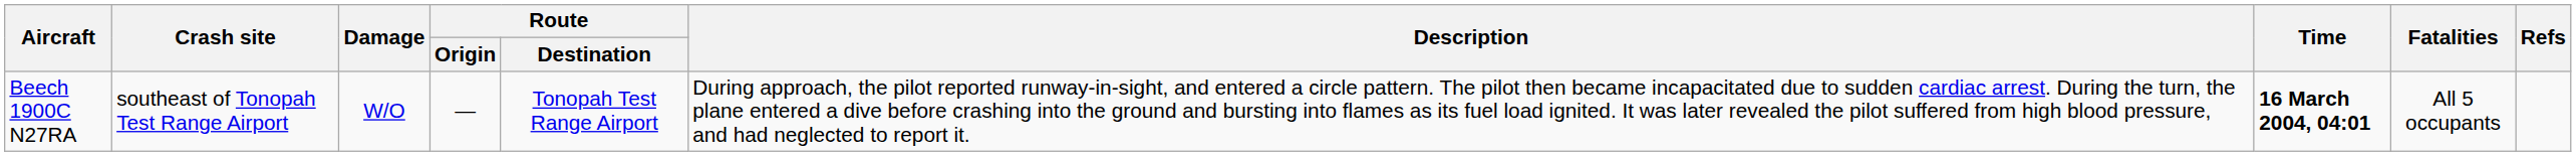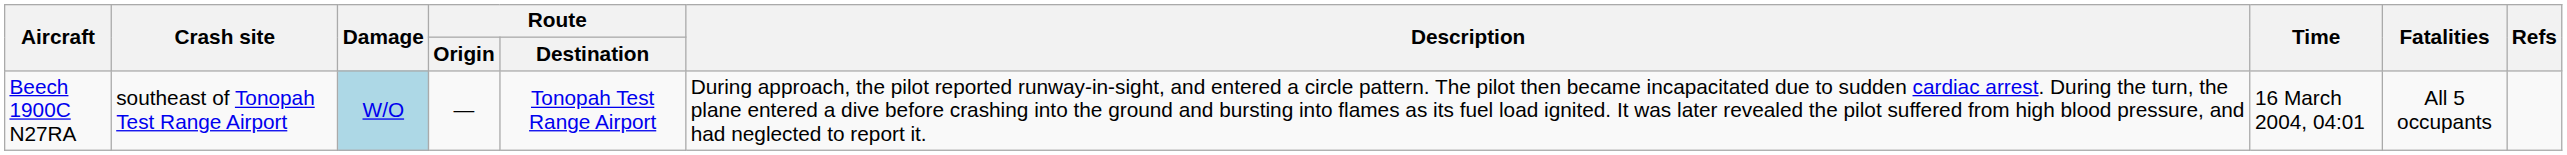Beech 1900C N27RA | Damage: no background -> lightblue background
Beech 1900C N27RA | Time: bold -> normal
